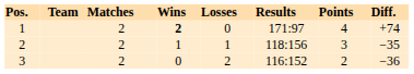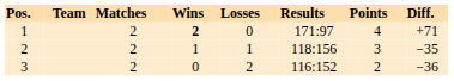row 2 | Diff.: +74 -> +71
